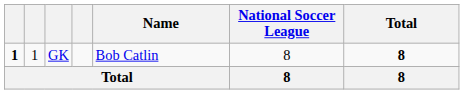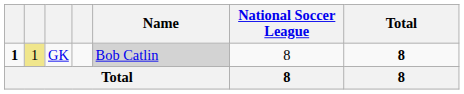GK | column 2: no background -> khaki background
GK | Name: no background -> lightgrey background
